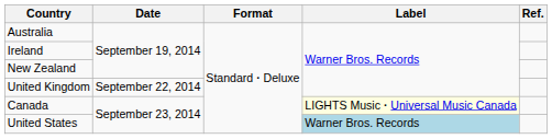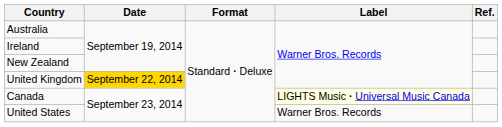United Kingdom | Date: no background -> gold background
United States | Label: lightblue background -> no background
